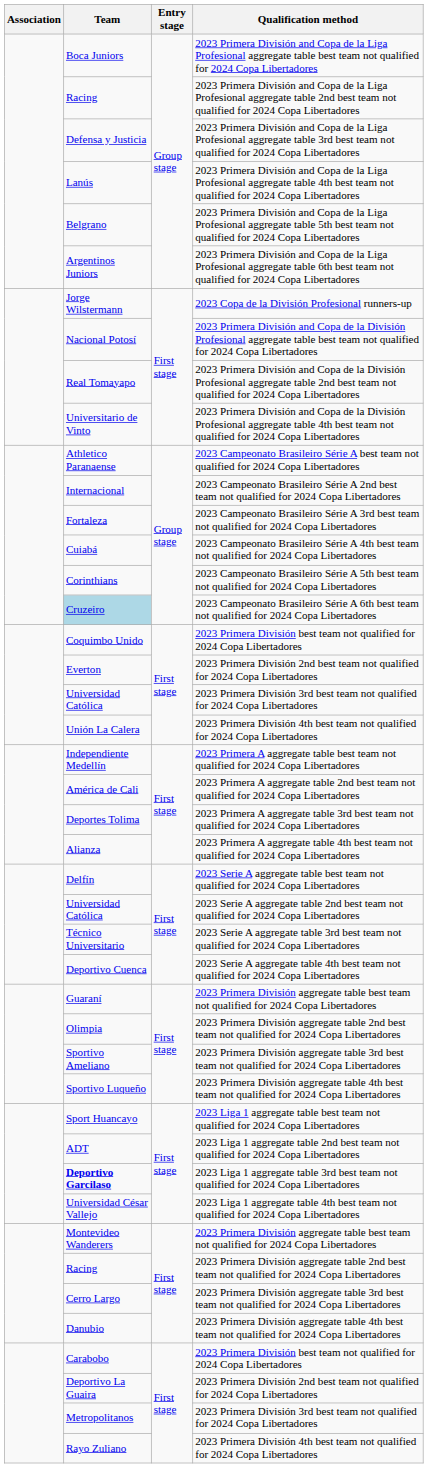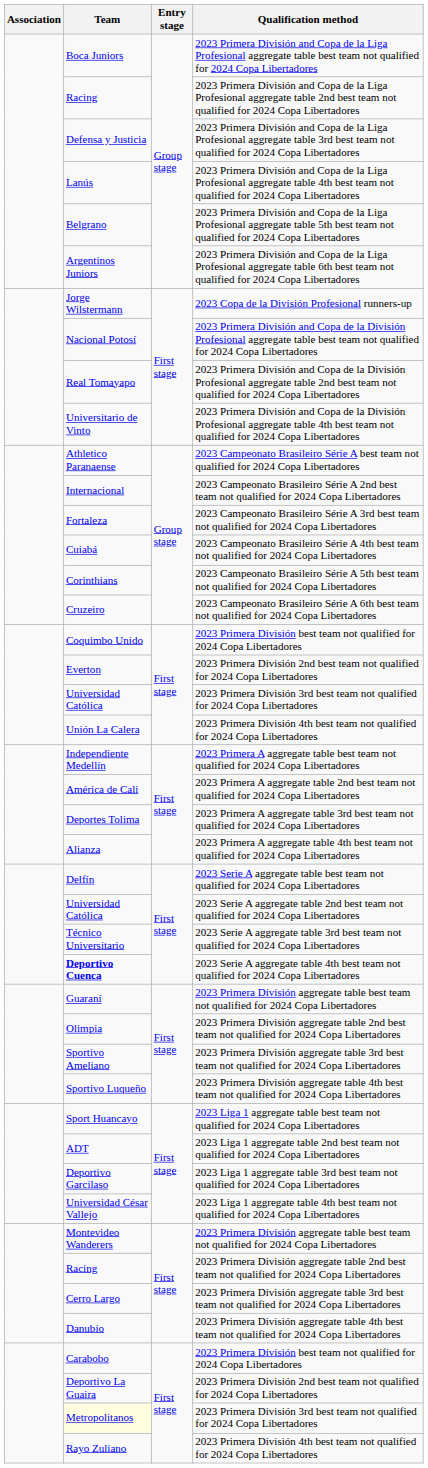Cruzeiro | Team: lightblue background -> no background
Deportivo Cuenca | Team: normal -> bold
Deportivo Garcilaso | Team: bold -> normal
Metropolitanos | Team: no background -> lightyellow background
